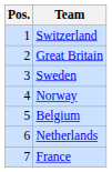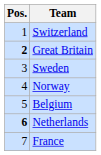Great Britain | Pos.: normal -> bold
Netherlands | Pos.: normal -> bold
